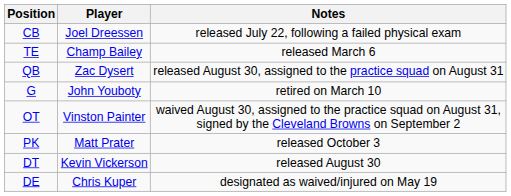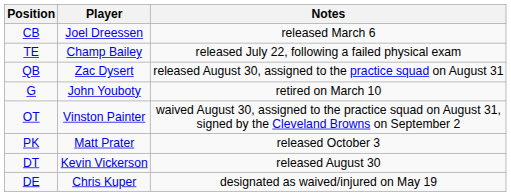CB | Notes: released July 22, following a failed physical exam -> released March 6
TE | Notes: released March 6 -> released July 22, following a failed physical exam
